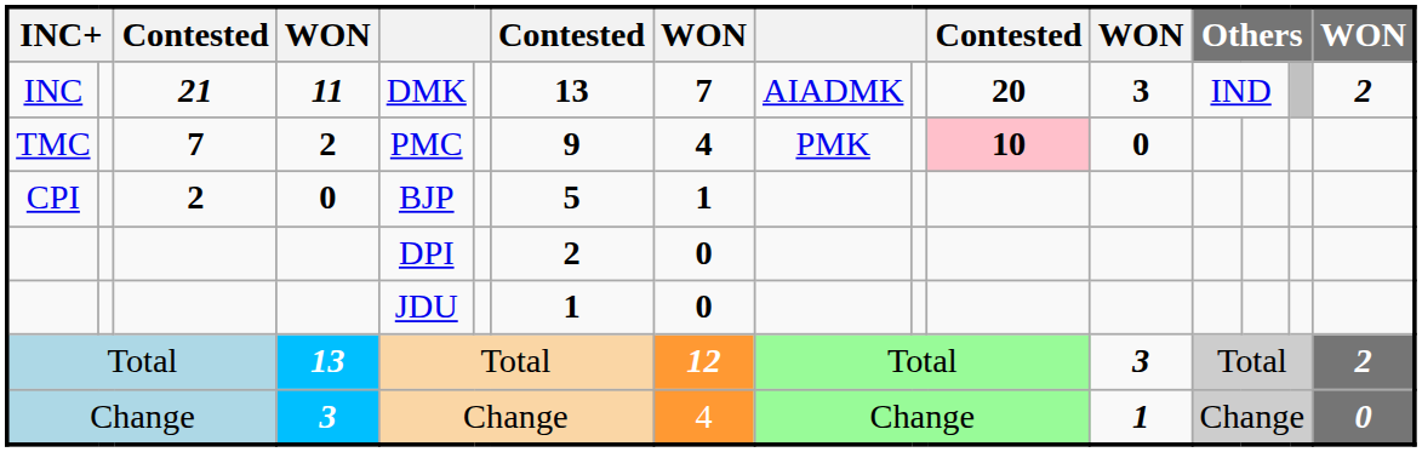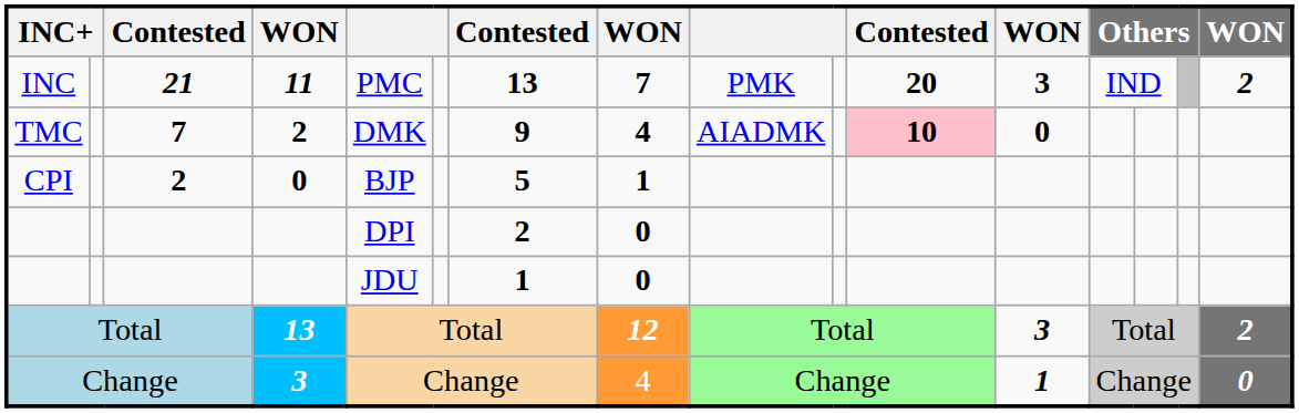INC | column 5: DMK -> PMC
INC | column 9: AIADMK -> PMK
TMC | column 5: PMC -> DMK
TMC | column 9: PMK -> AIADMK
